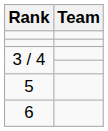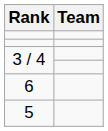row 6 | Rank: 5 -> 6
row 7 | Rank: 6 -> 5
